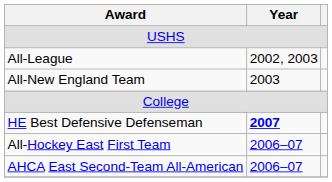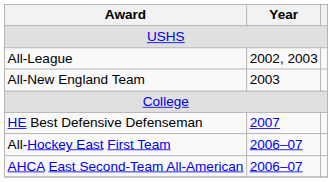HE Best Defensive Defenseman | Year: bold -> normal
